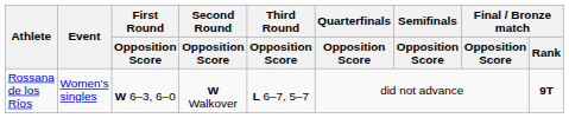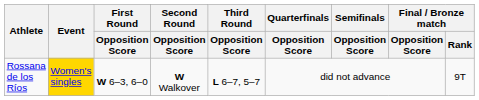Rossana de los Ríos | Event: no background -> gold background
Rossana de los Ríos | Final / Bronze match / Rank: bold -> normal
